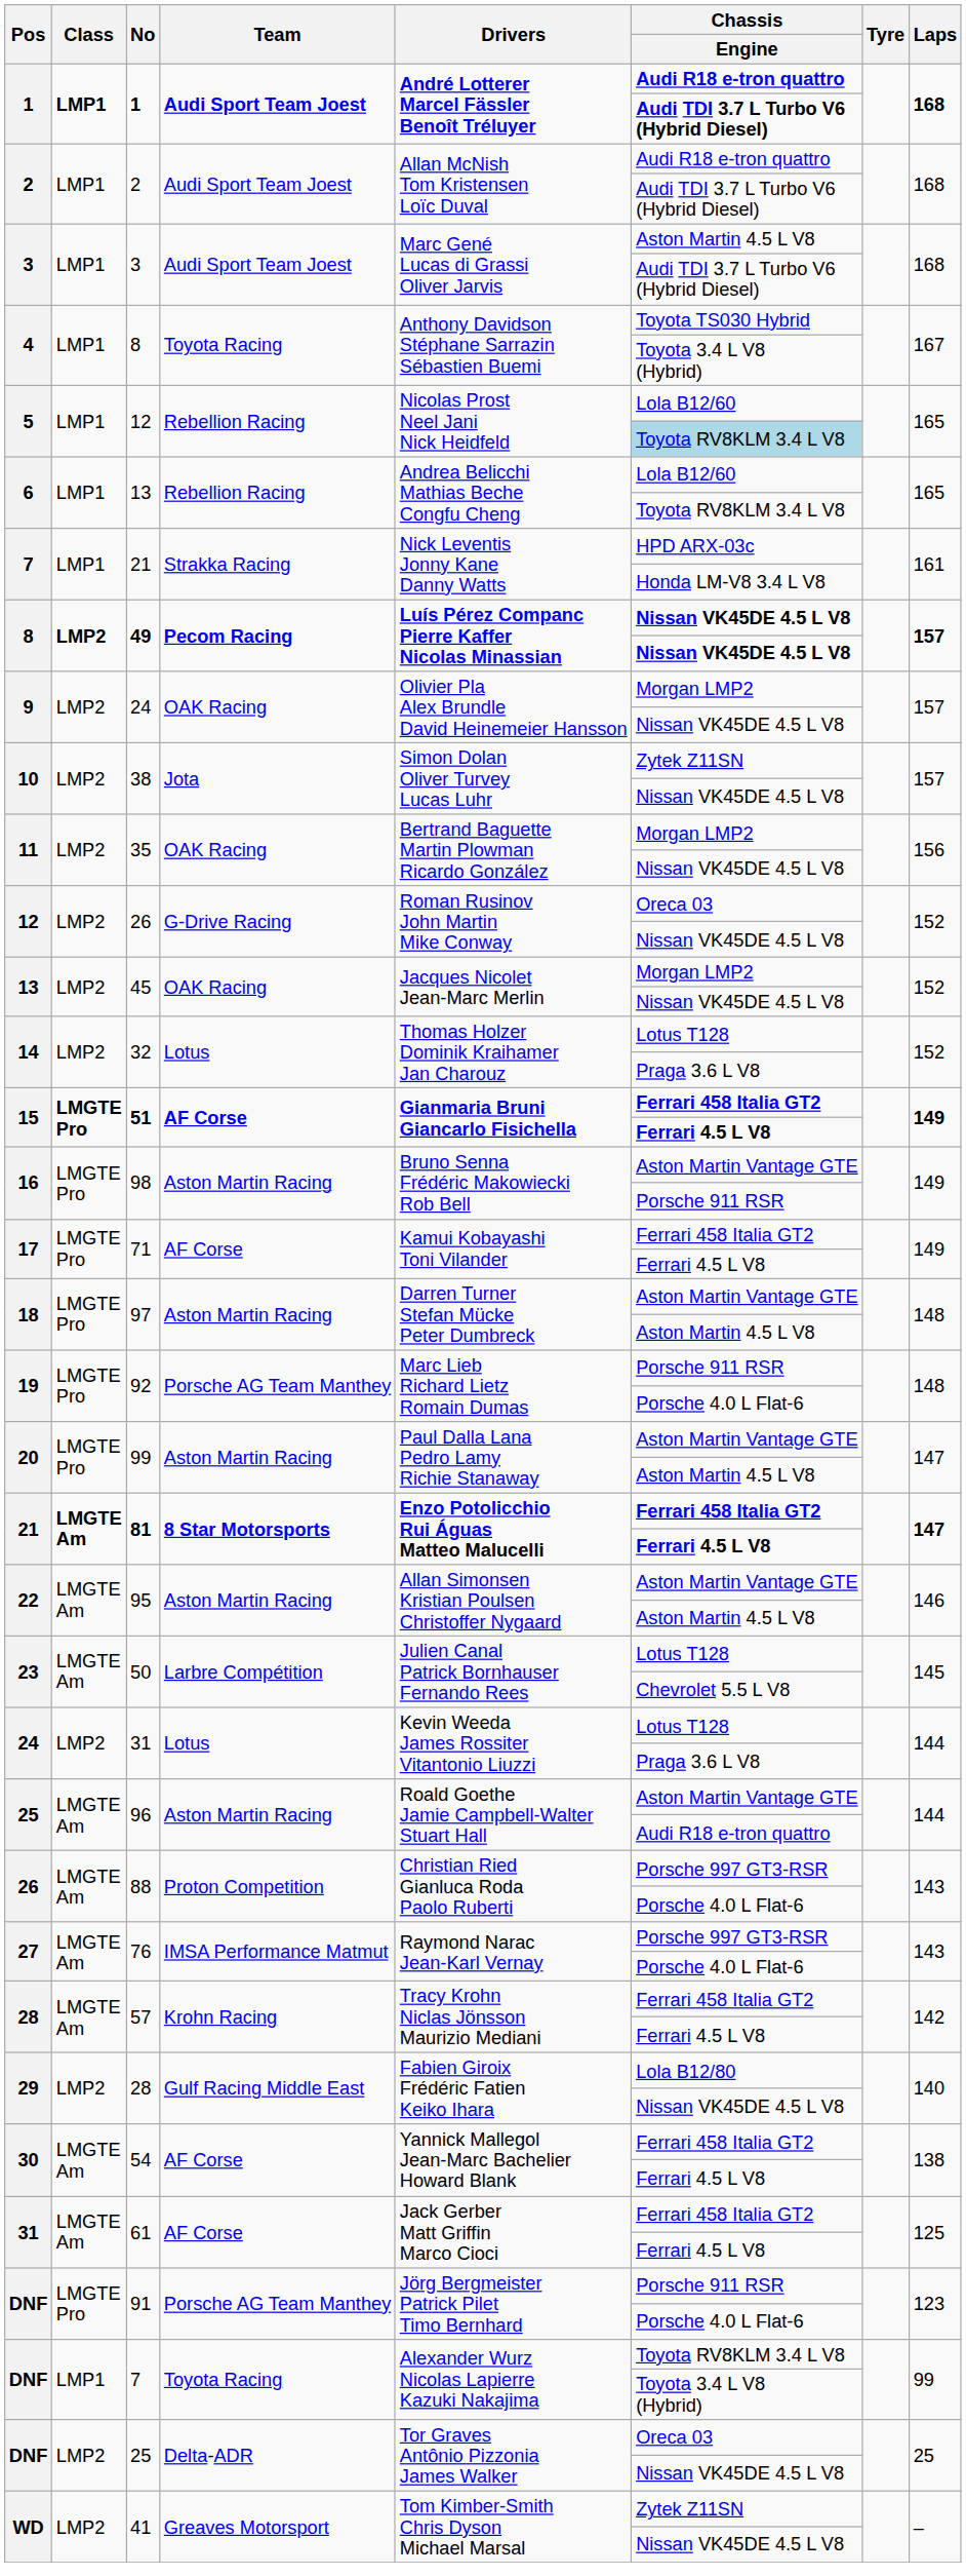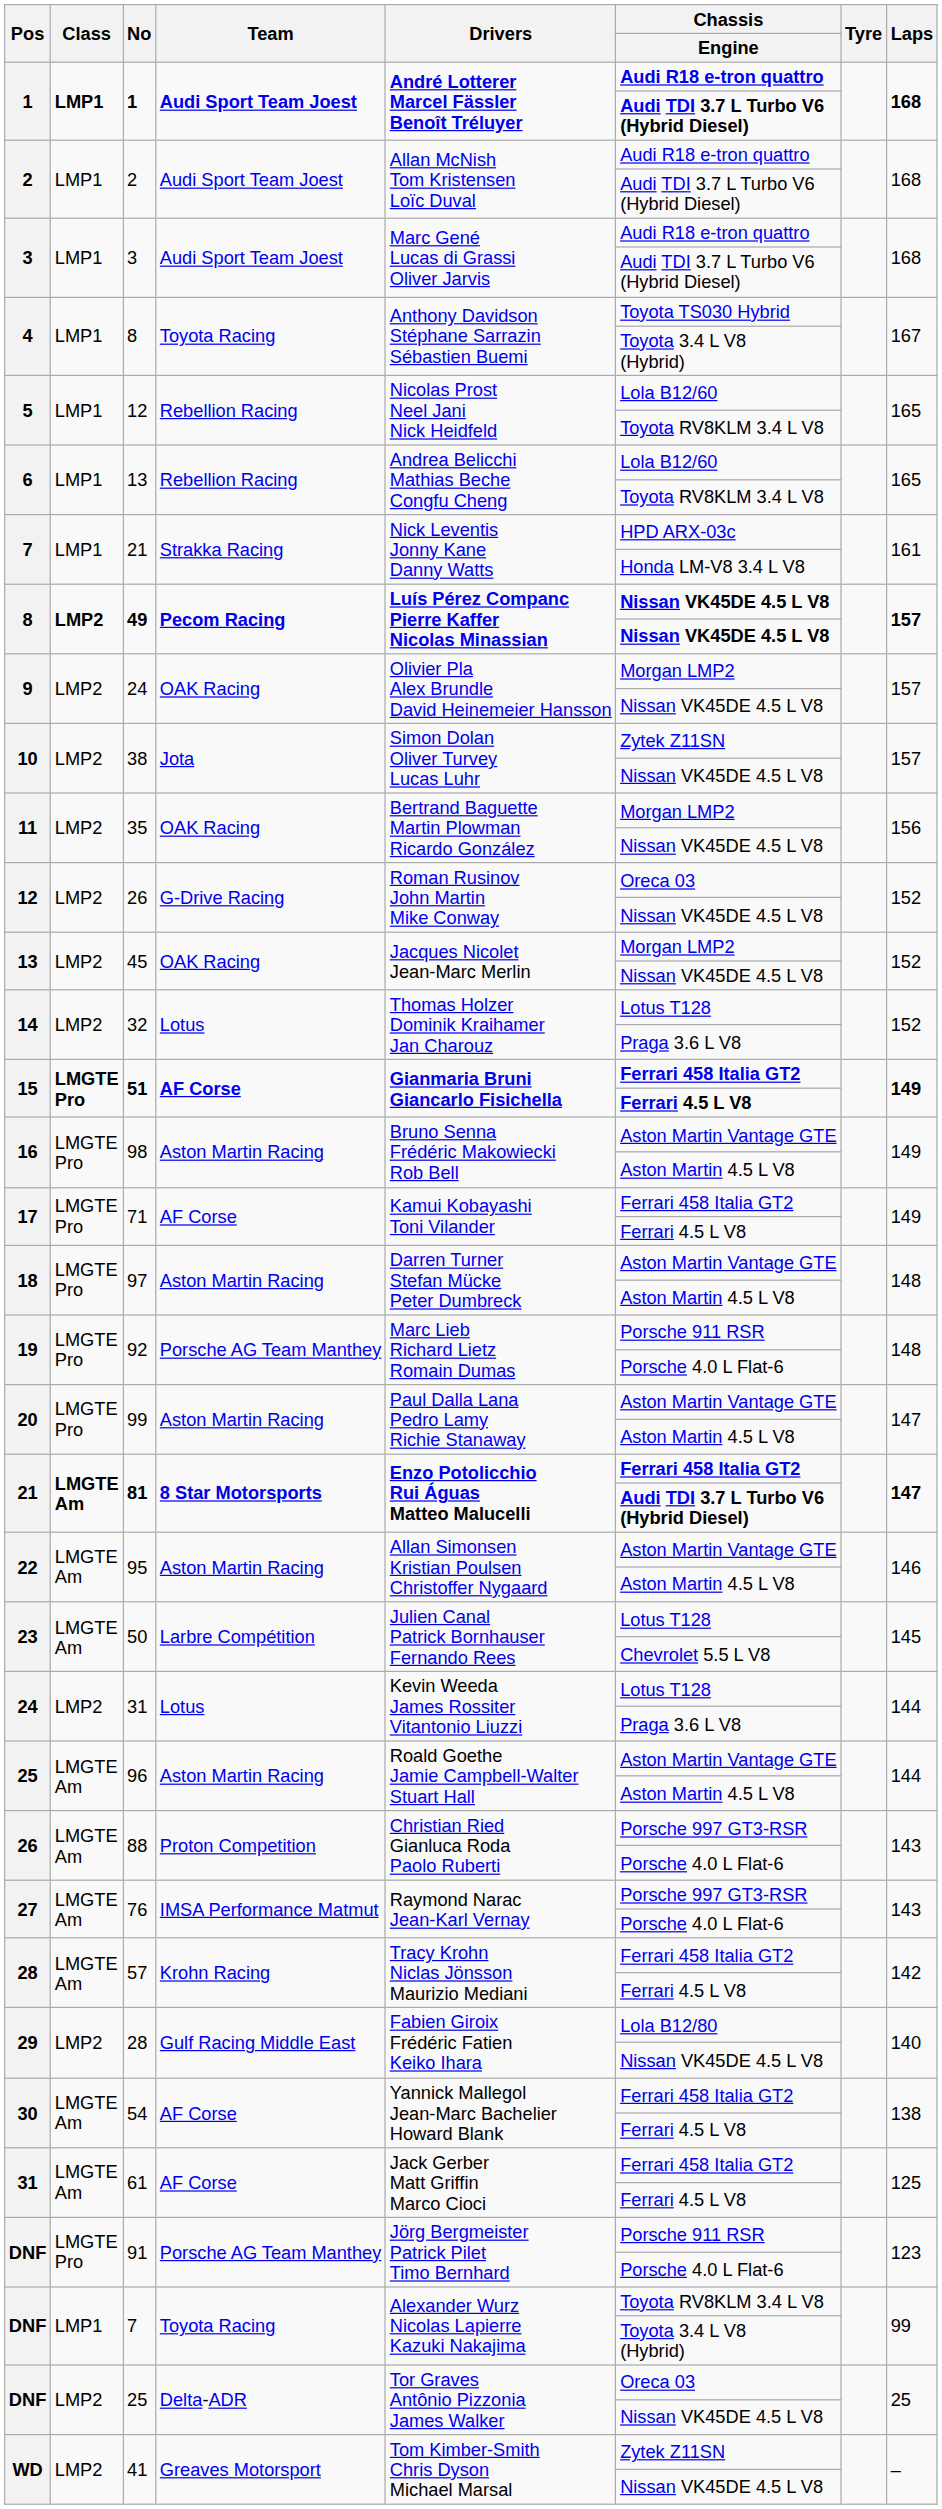row 7 | Chassis / Engine: Aston Martin 4.5 L V8 -> Audi R18 e-tron quattro
row 12 | Chassis / Engine: lightblue background -> no background
row 34 | Chassis / Engine: Porsche 911 RSR -> Aston Martin 4.5 L V8
row 44 | Chassis / Engine: Ferrari 4.5 L V8 -> Audi TDI 3.7 L Turbo V6 (Hybrid Diesel)
row 52 | Chassis / Engine: Audi R18 e-tron quattro -> Aston Martin 4.5 L V8
